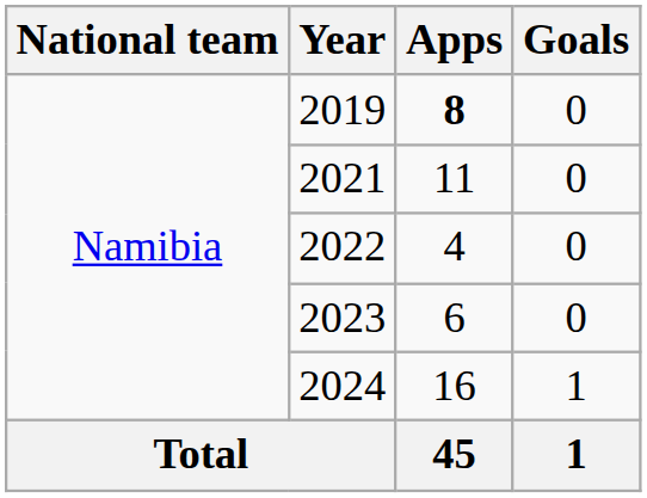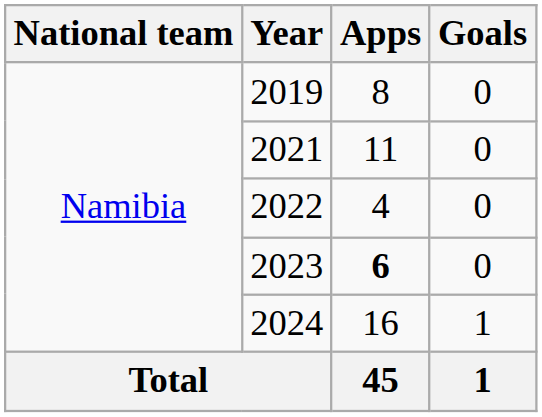2019 | Apps: bold -> normal
2023 | Apps: normal -> bold
